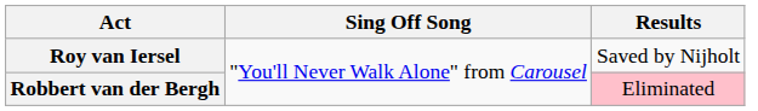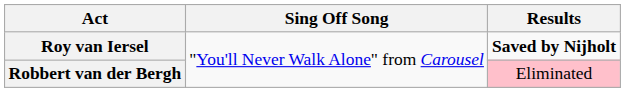Roy van Iersel | Results: normal -> bold
